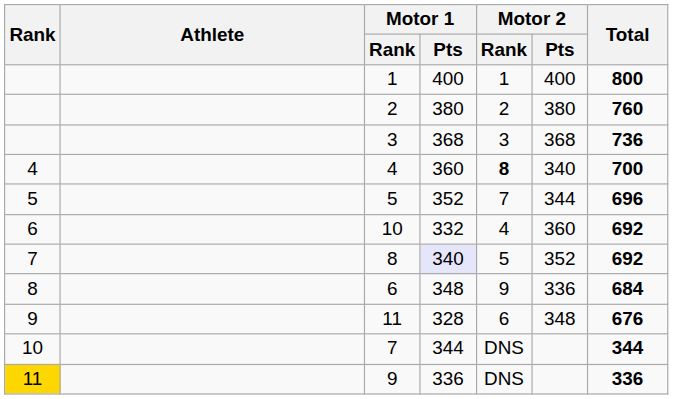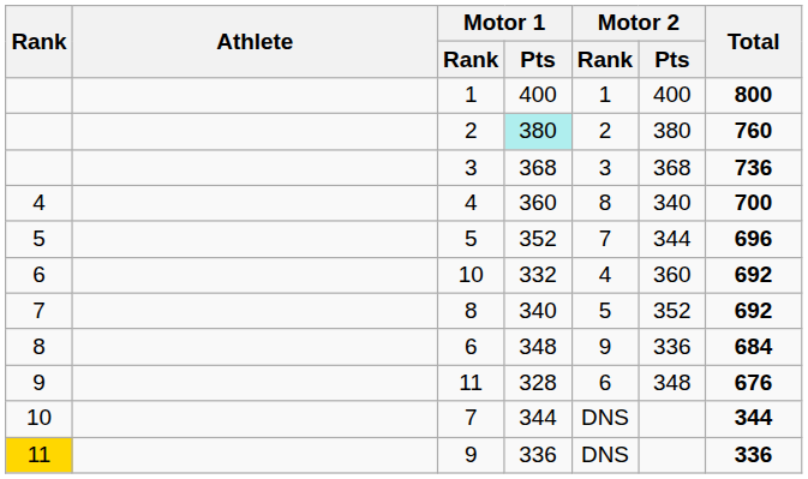row 4 | Motor 1 / Pts: no background -> paleturquoise background
row 6 | Motor 2 / Rank: bold -> normal
row 9 | Motor 1 / Pts: lavender background -> no background
